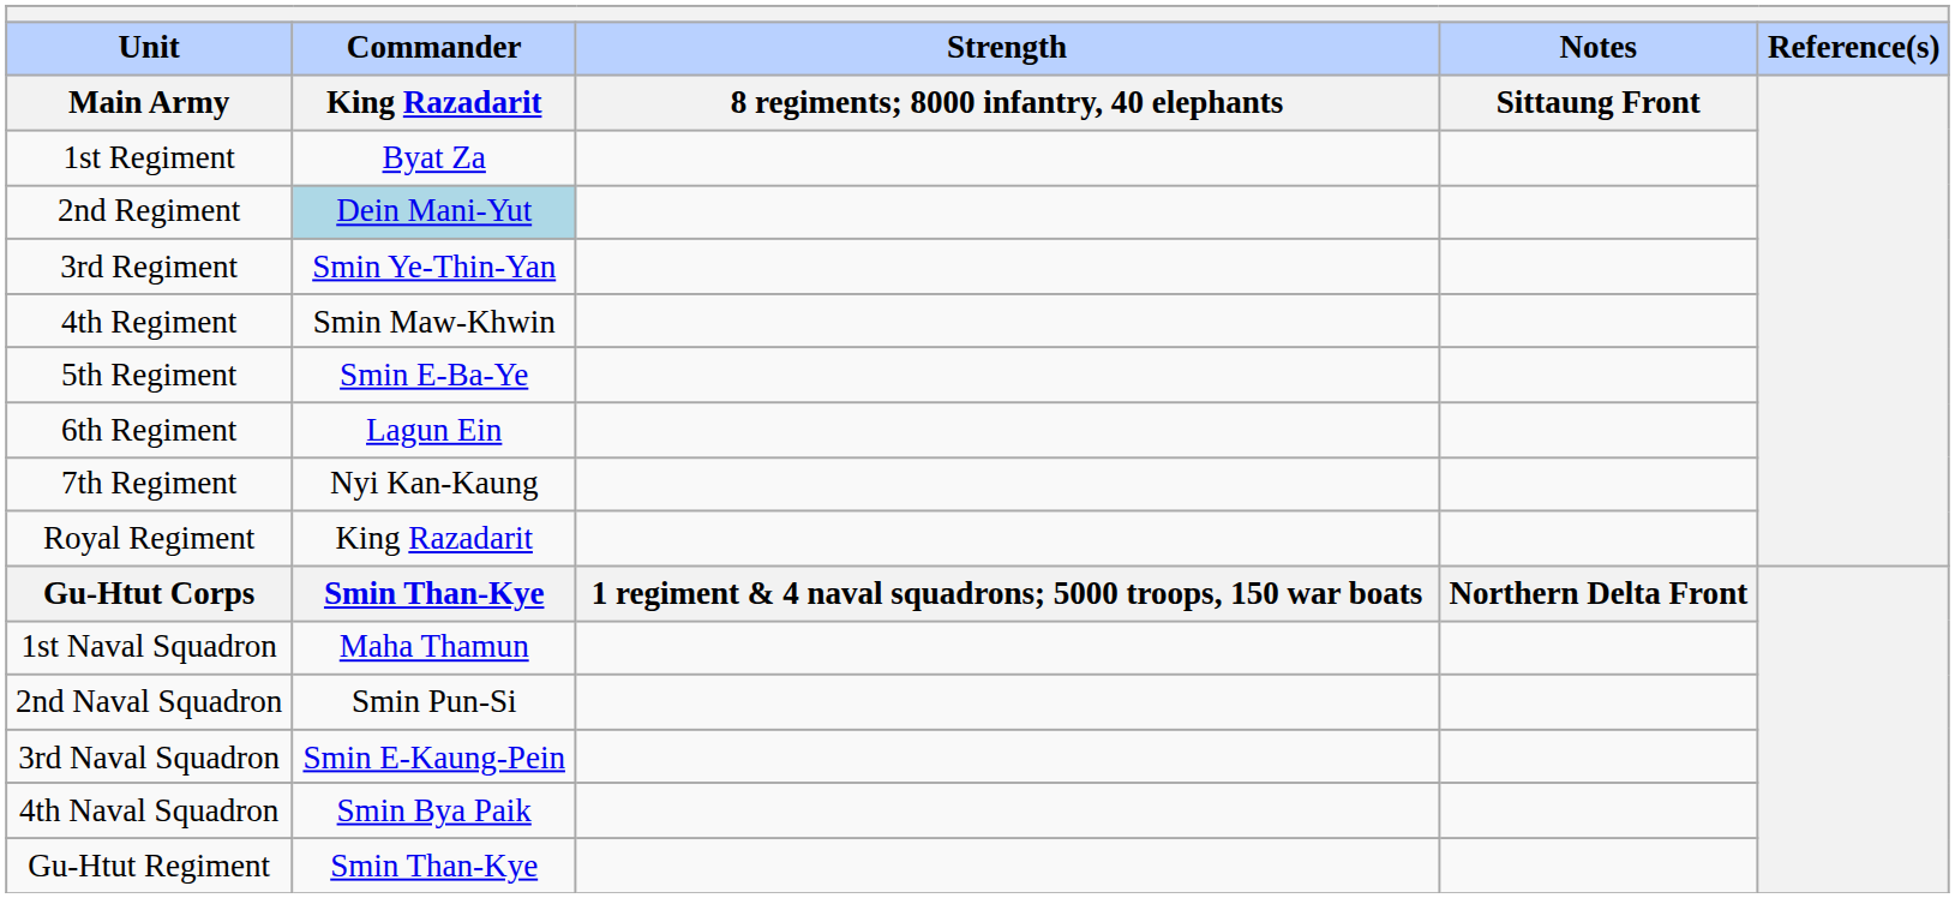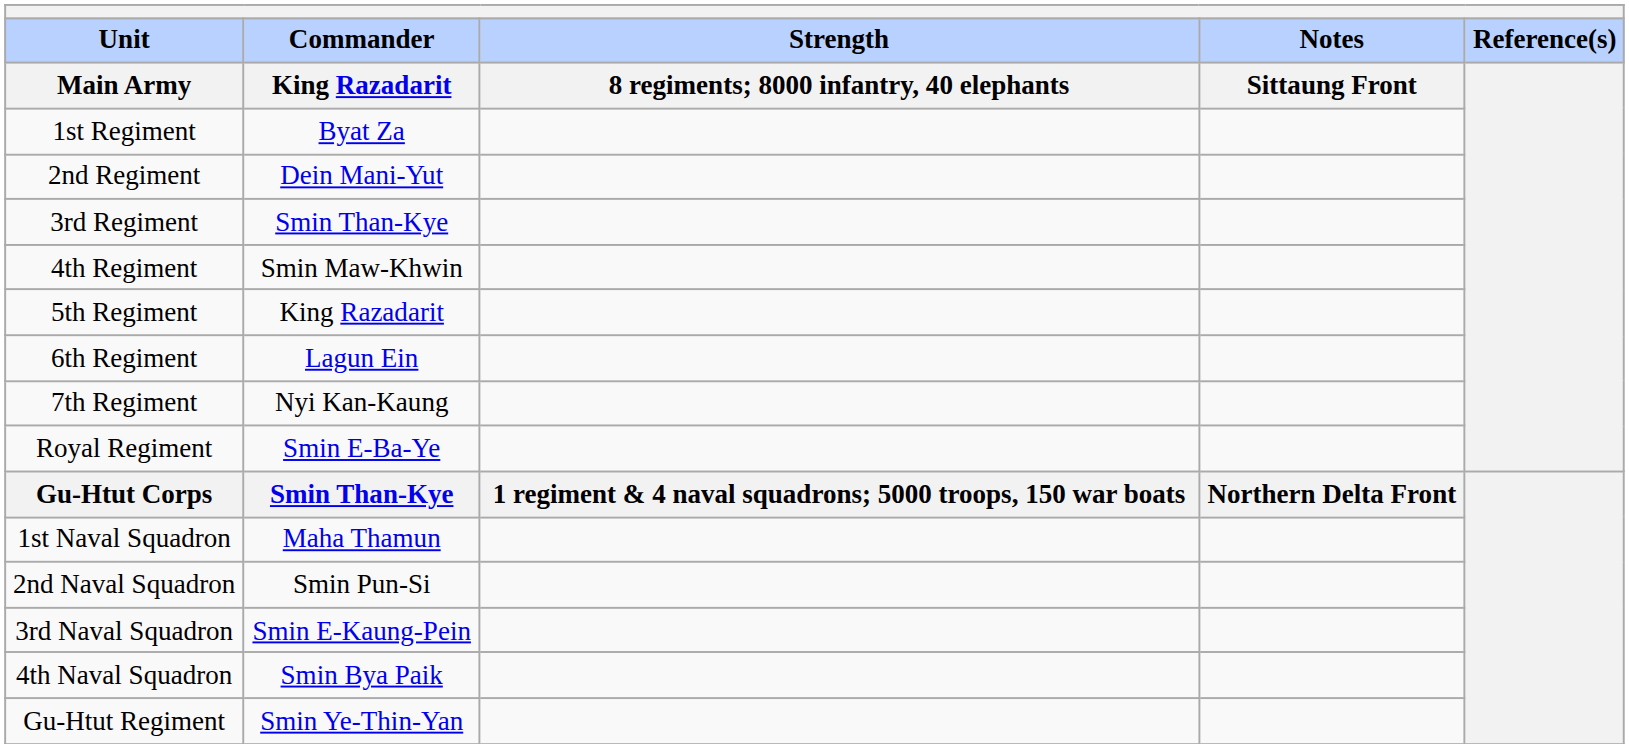2nd Regiment | Commander / King Razadarit: lightblue background -> no background
3rd Regiment | Commander / King Razadarit: Smin Ye-Thin-Yan -> Smin Than-Kye
5th Regiment | Commander / King Razadarit: Smin E-Ba-Ye -> King Razadarit
Royal Regiment | Commander / King Razadarit: King Razadarit -> Smin E-Ba-Ye
Gu-Htut Regiment | Commander / King Razadarit: Smin Than-Kye -> Smin Ye-Thin-Yan
